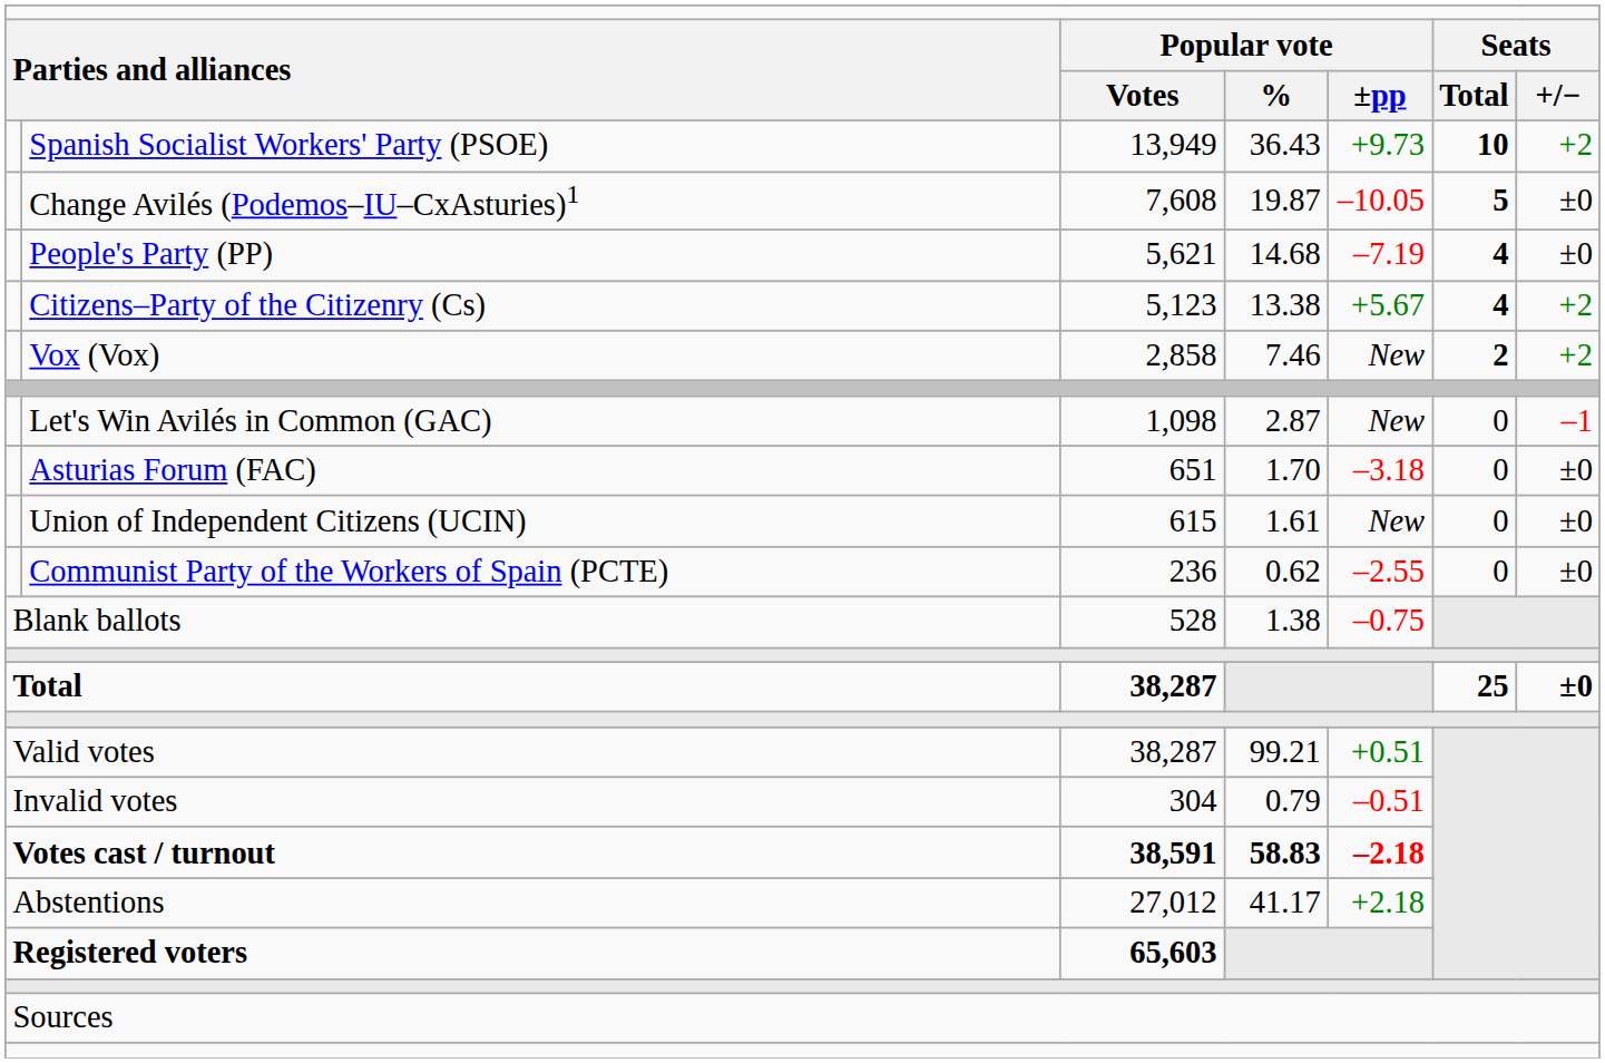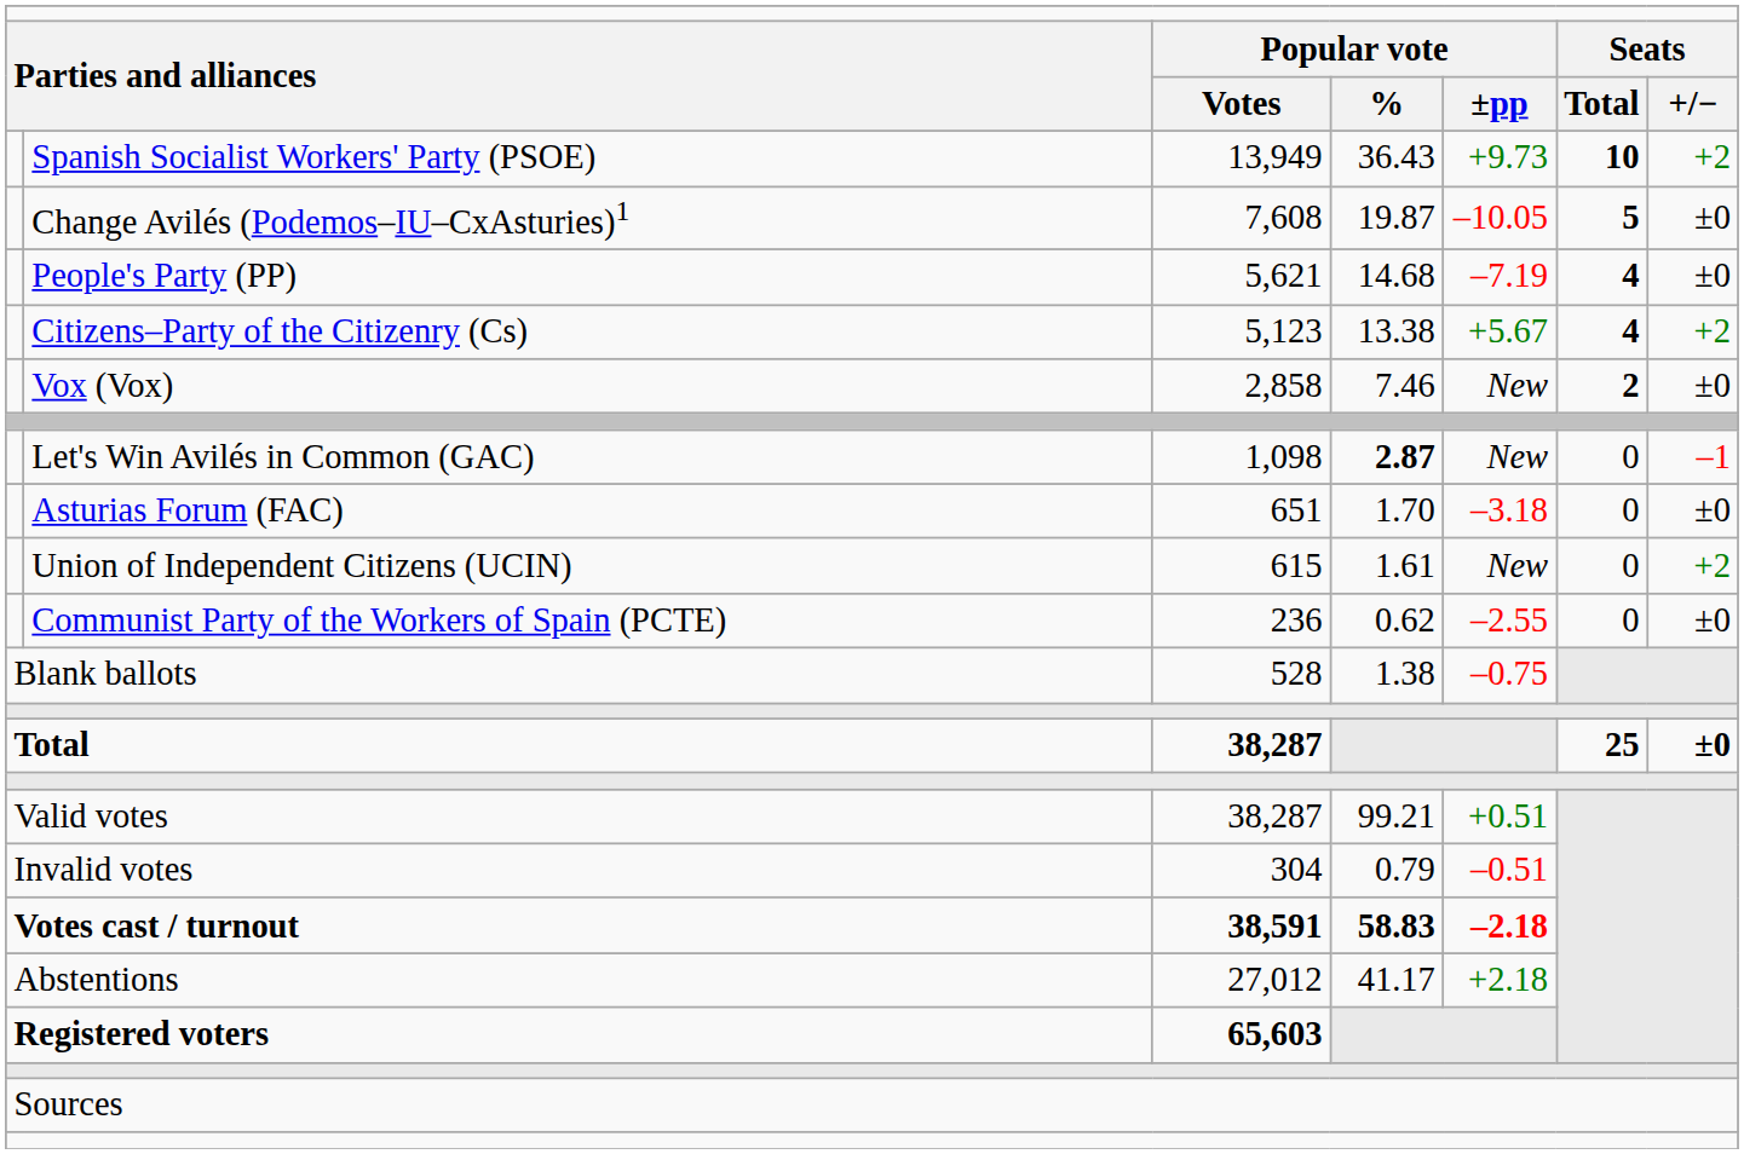Vox (Vox) | column 7: +2 -> ±0
Let's Win Avilés in Common (GAC) | column 4: normal -> bold
Union of Independent Citizens (UCIN) | column 7: ±0 -> +2
